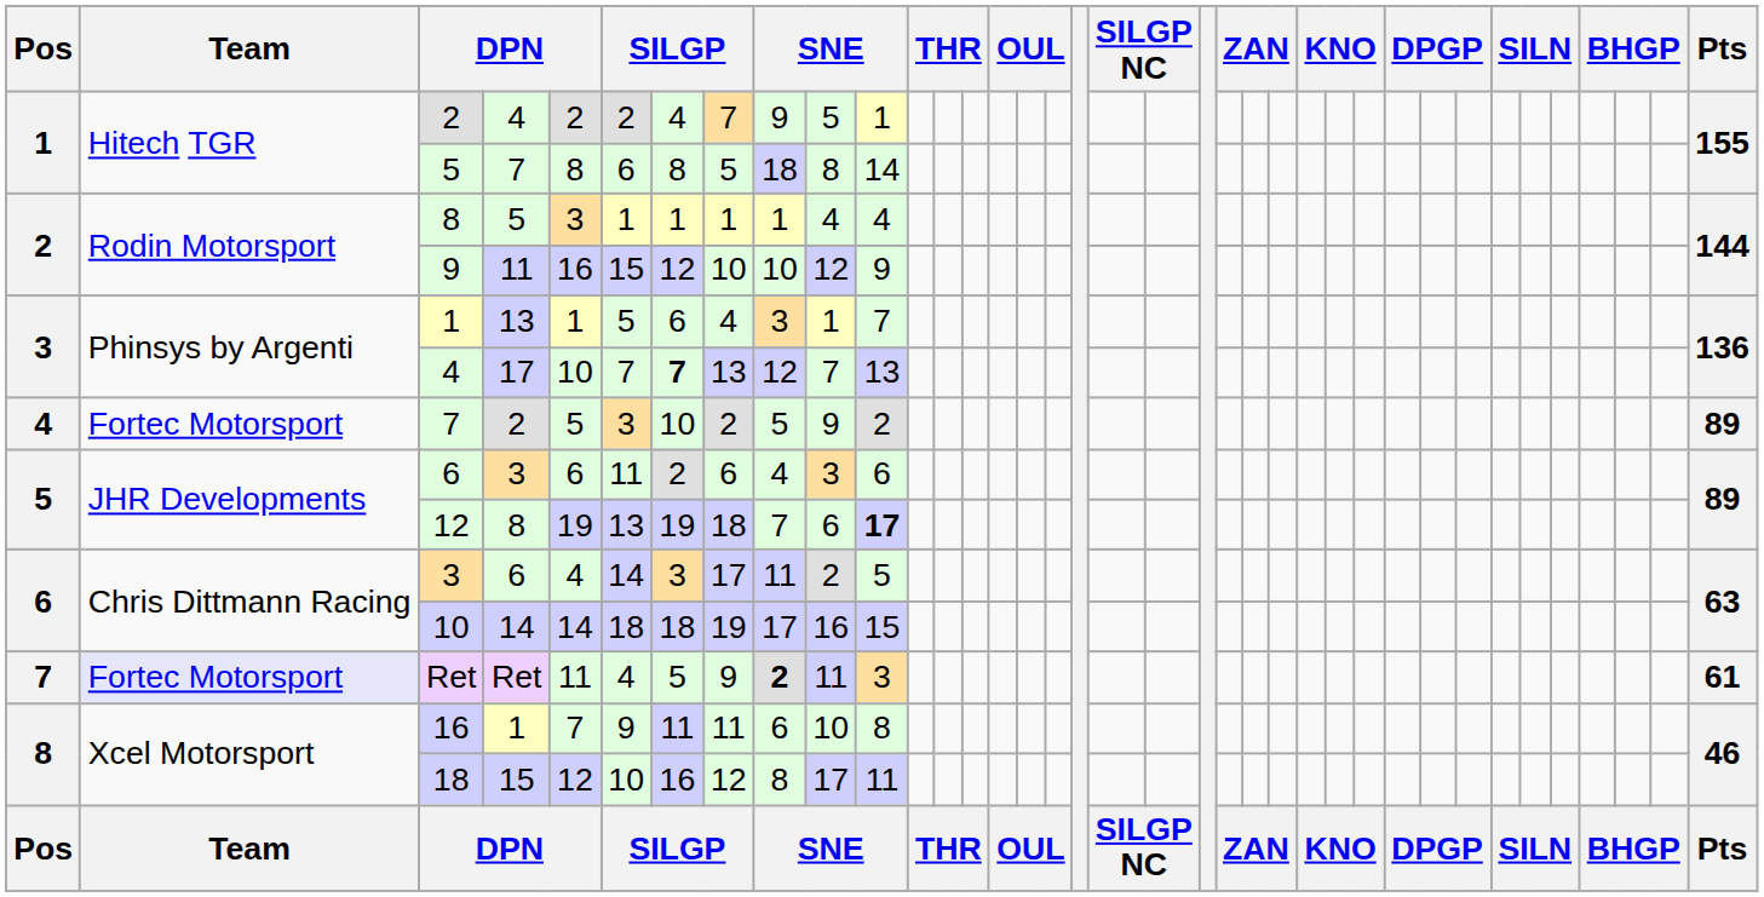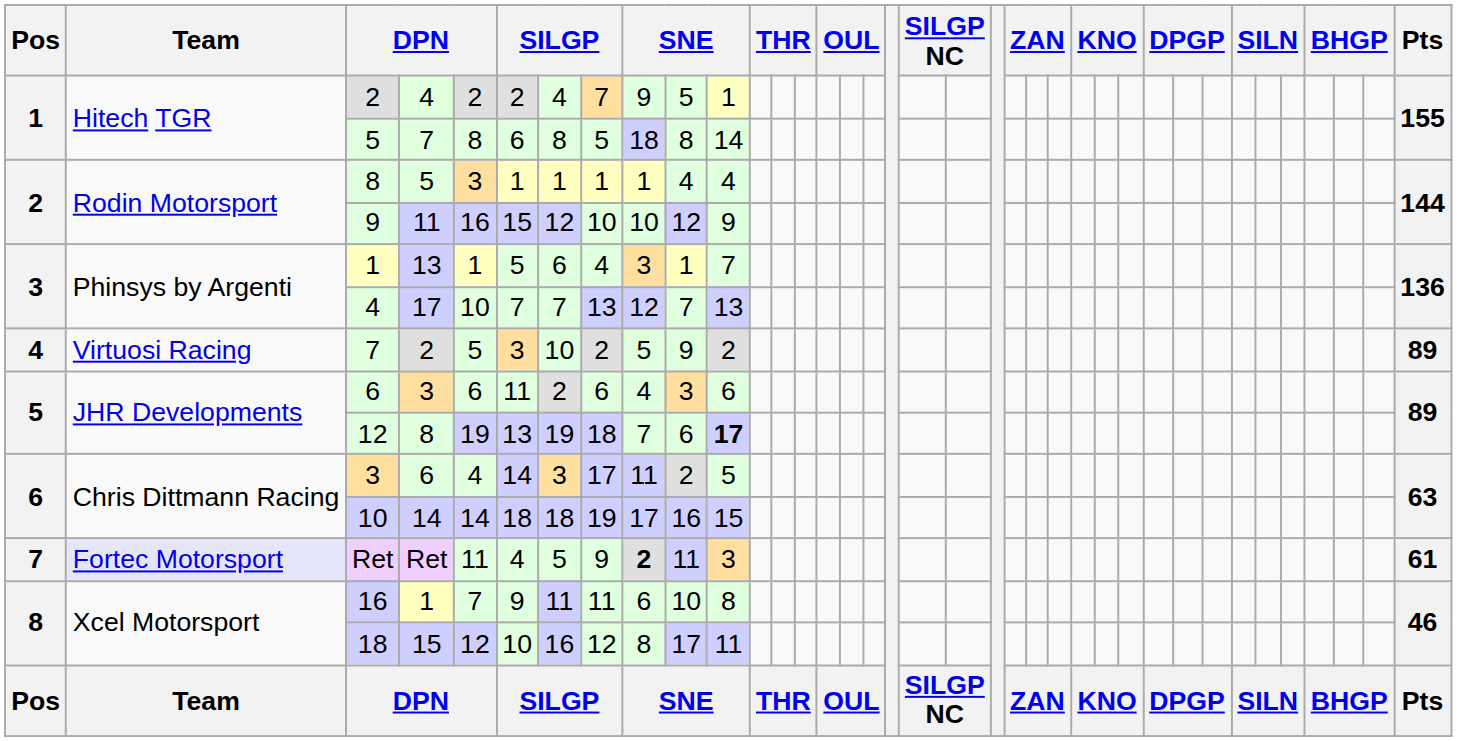row 7 | column 7: bold -> normal
row 8 | Team: Fortec Motorsport -> Virtuosi Racing
